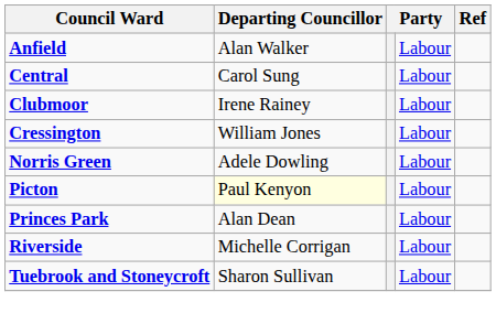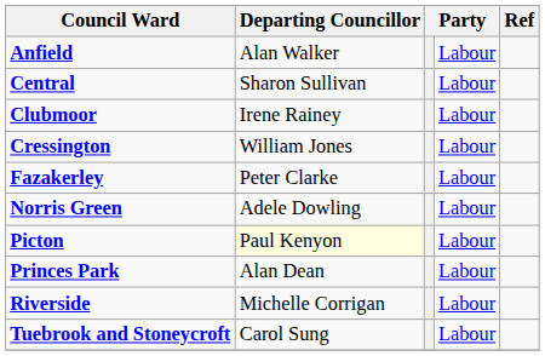Central | Departing Councillor: Carol Sung -> Sharon Sullivan
+ row: Fazakerley | Peter Clarke | Labour
Tuebrook and Stoneycroft | Departing Councillor: Sharon Sullivan -> Carol Sung
